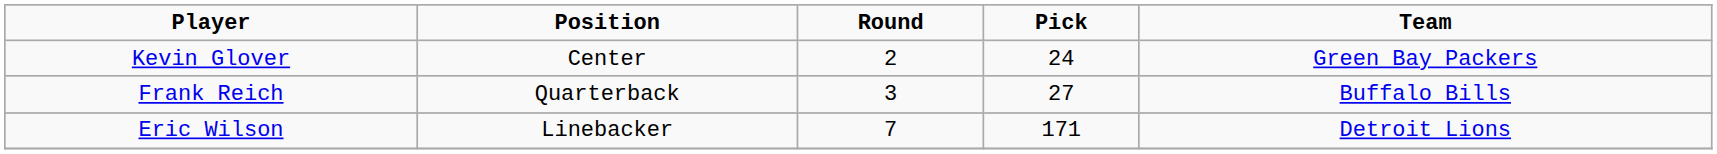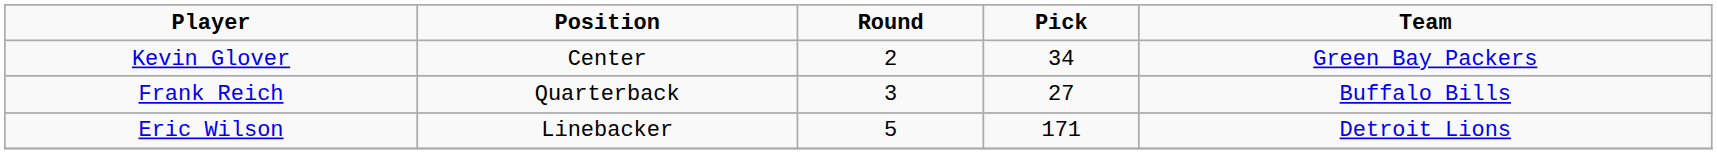Kevin Glover | Pick: 24 -> 34
Eric Wilson | Round: 7 -> 5
